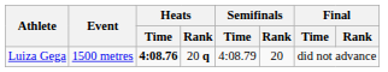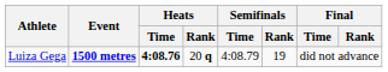Luiza Gega | Event: normal -> bold
Luiza Gega | Semifinals / Rank: 20 -> 19
